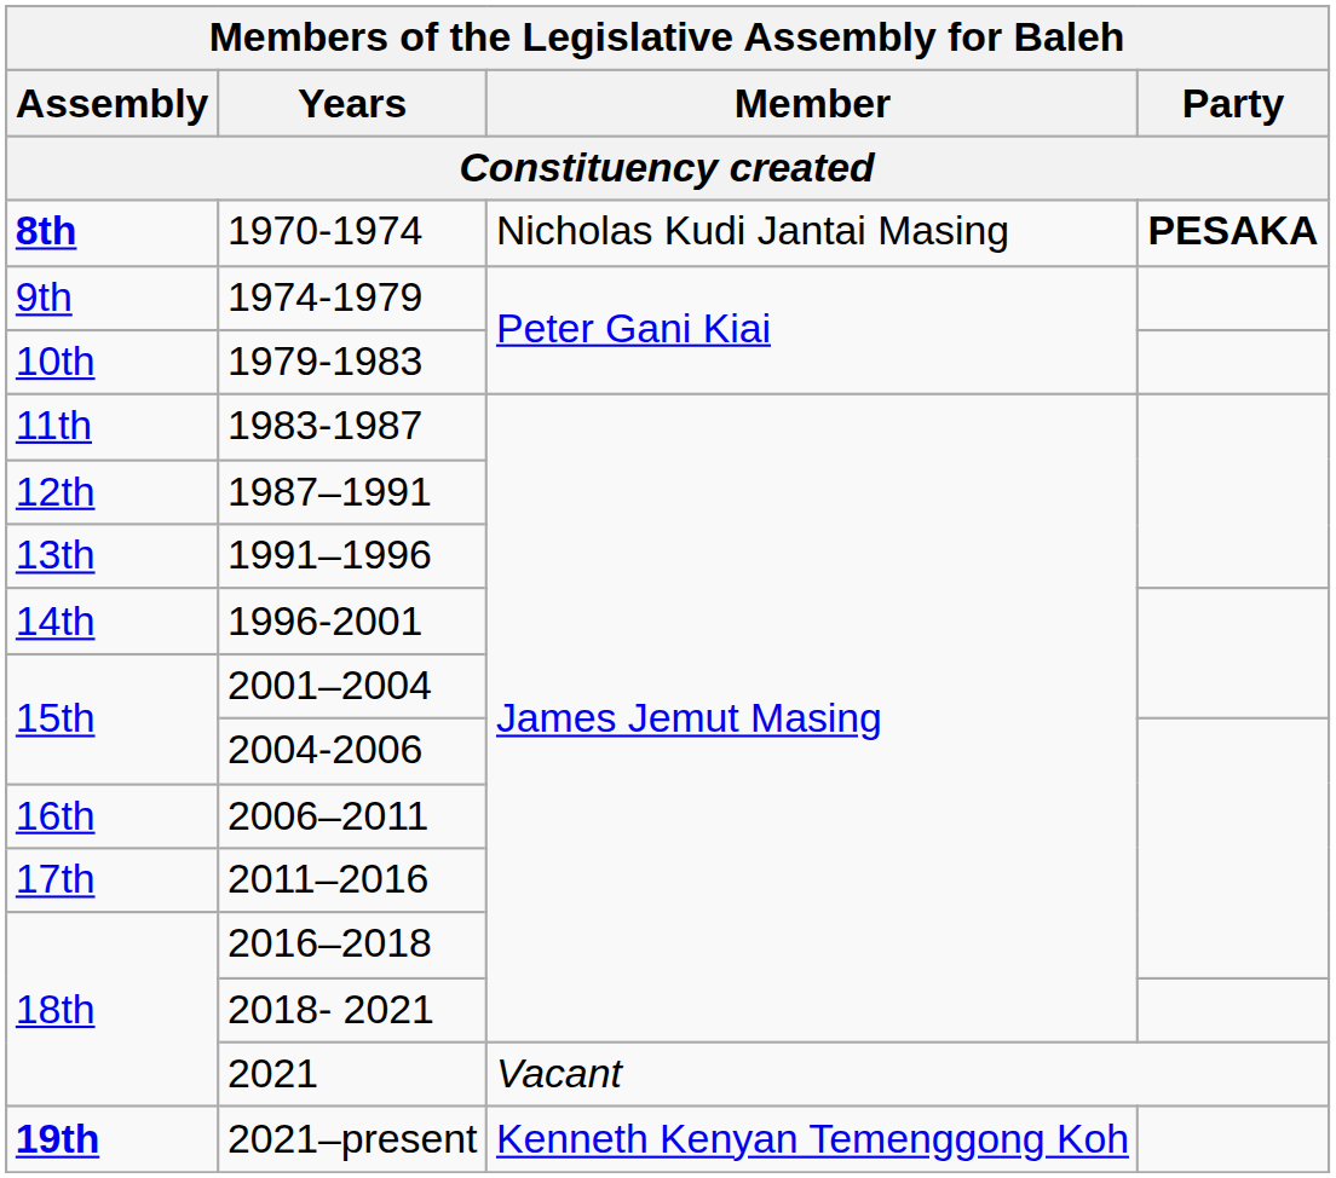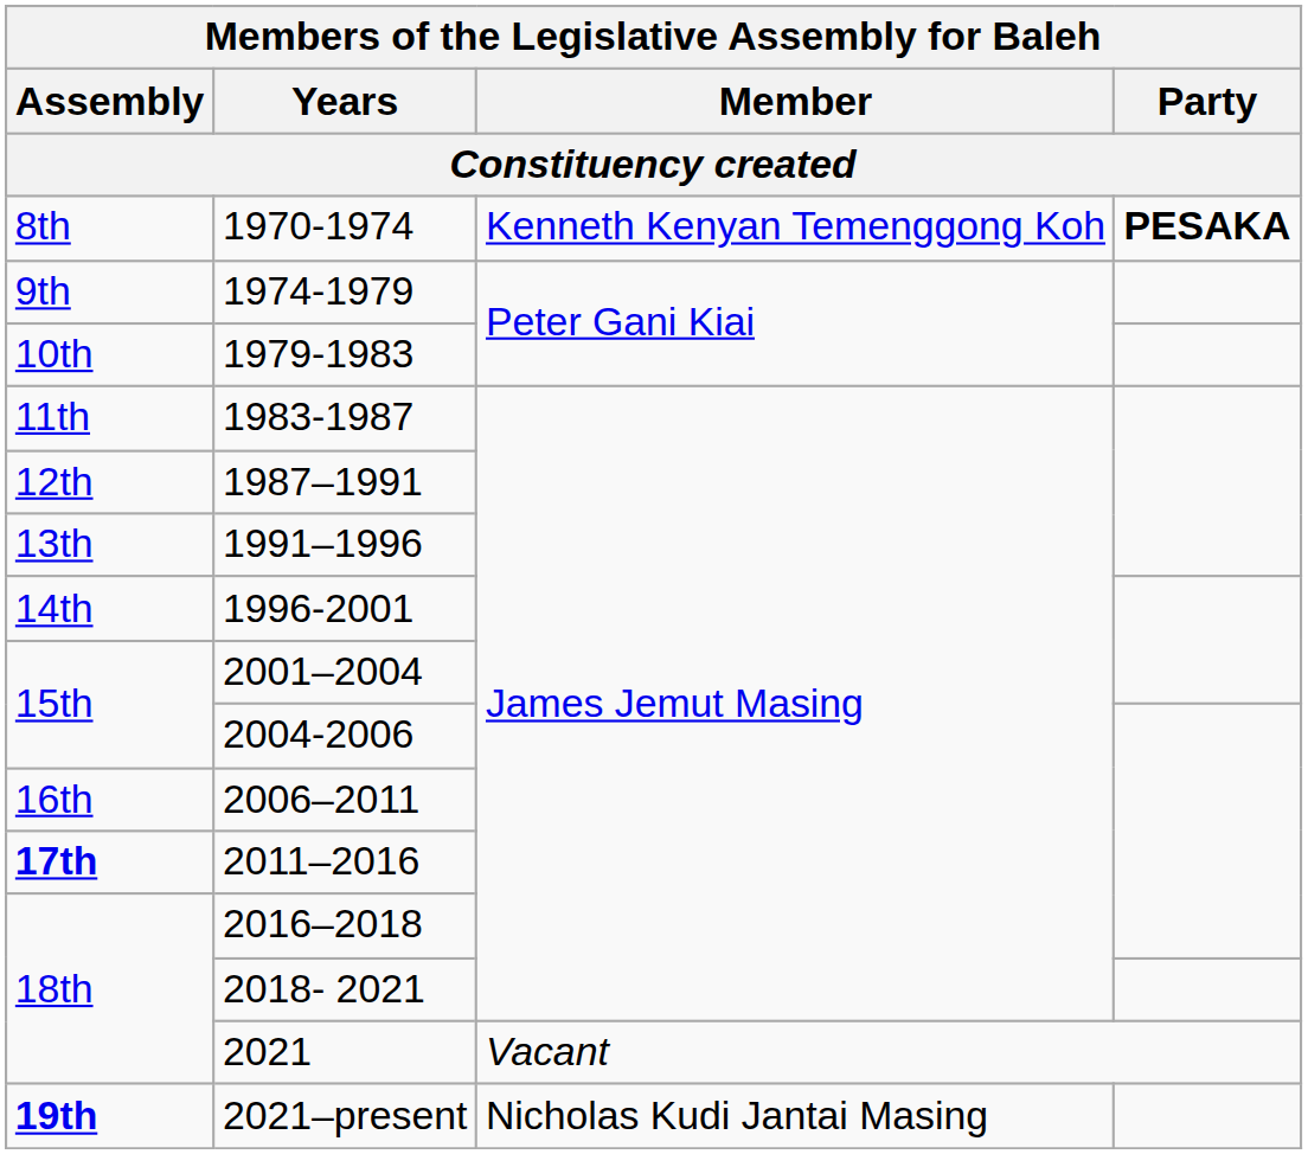1970-1974 | Assembly: bold -> normal
1970-1974 | Member: Nicholas Kudi Jantai Masing -> Kenneth Kenyan Temenggong Koh
2011–2016 | Assembly: normal -> bold
2021–present | Member: Kenneth Kenyan Temenggong Koh -> Nicholas Kudi Jantai Masing
